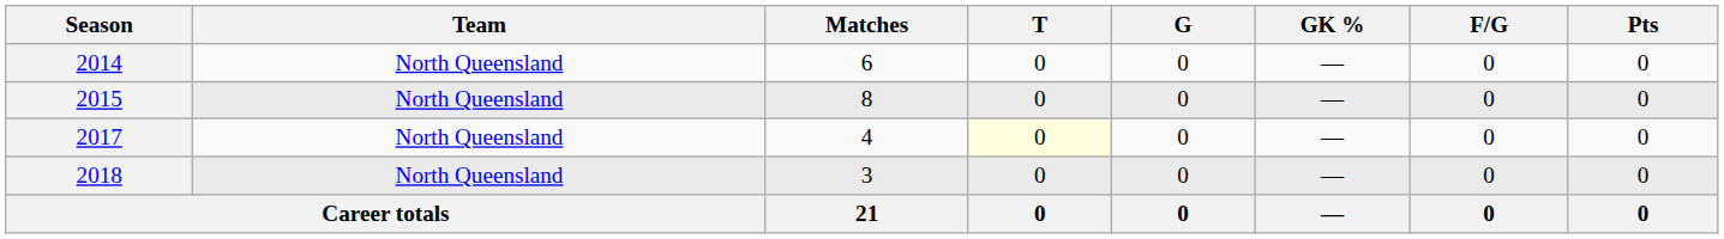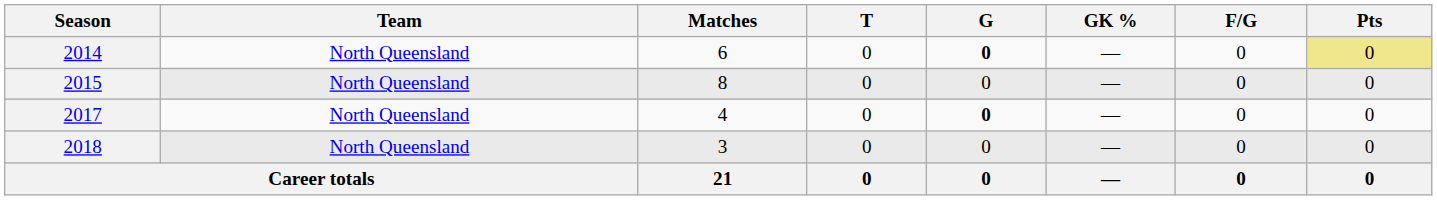2014 | G: normal -> bold
2014 | Pts: no background -> khaki background
2017 | T: lightyellow background -> no background
2017 | G: normal -> bold
